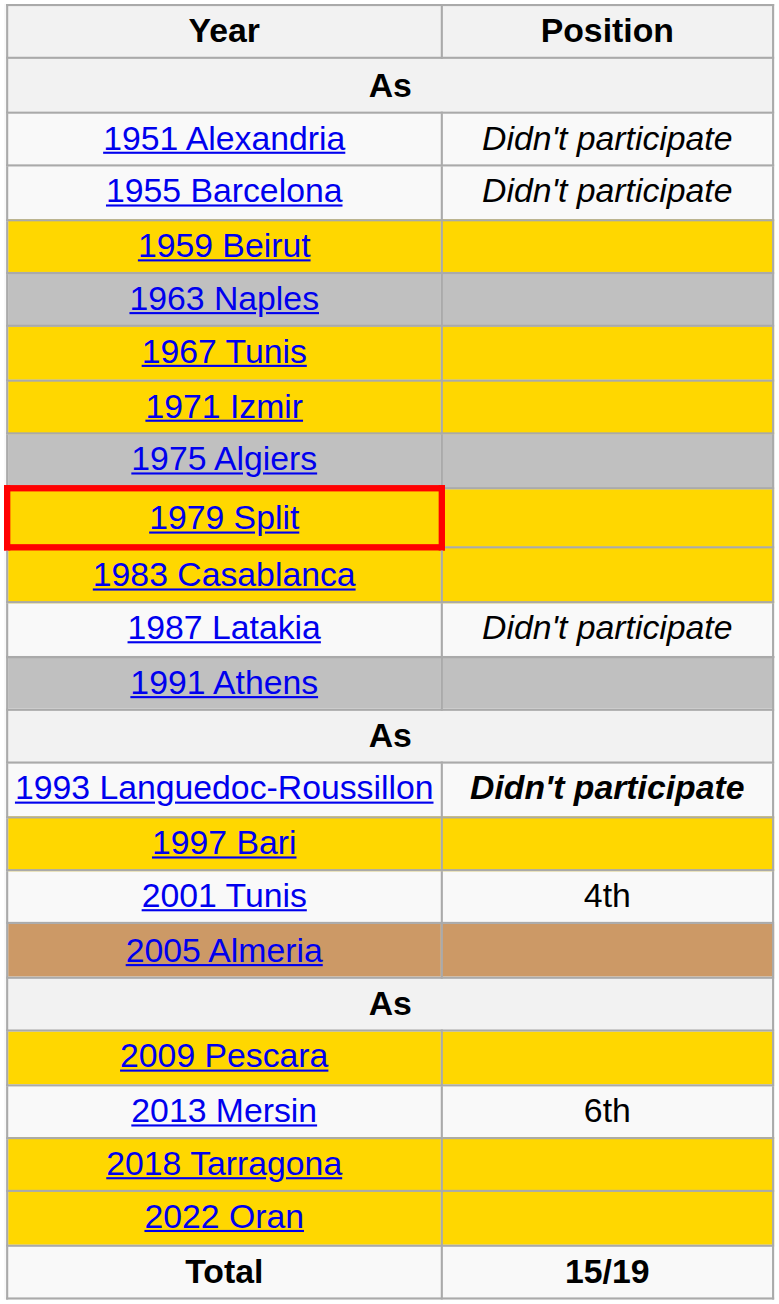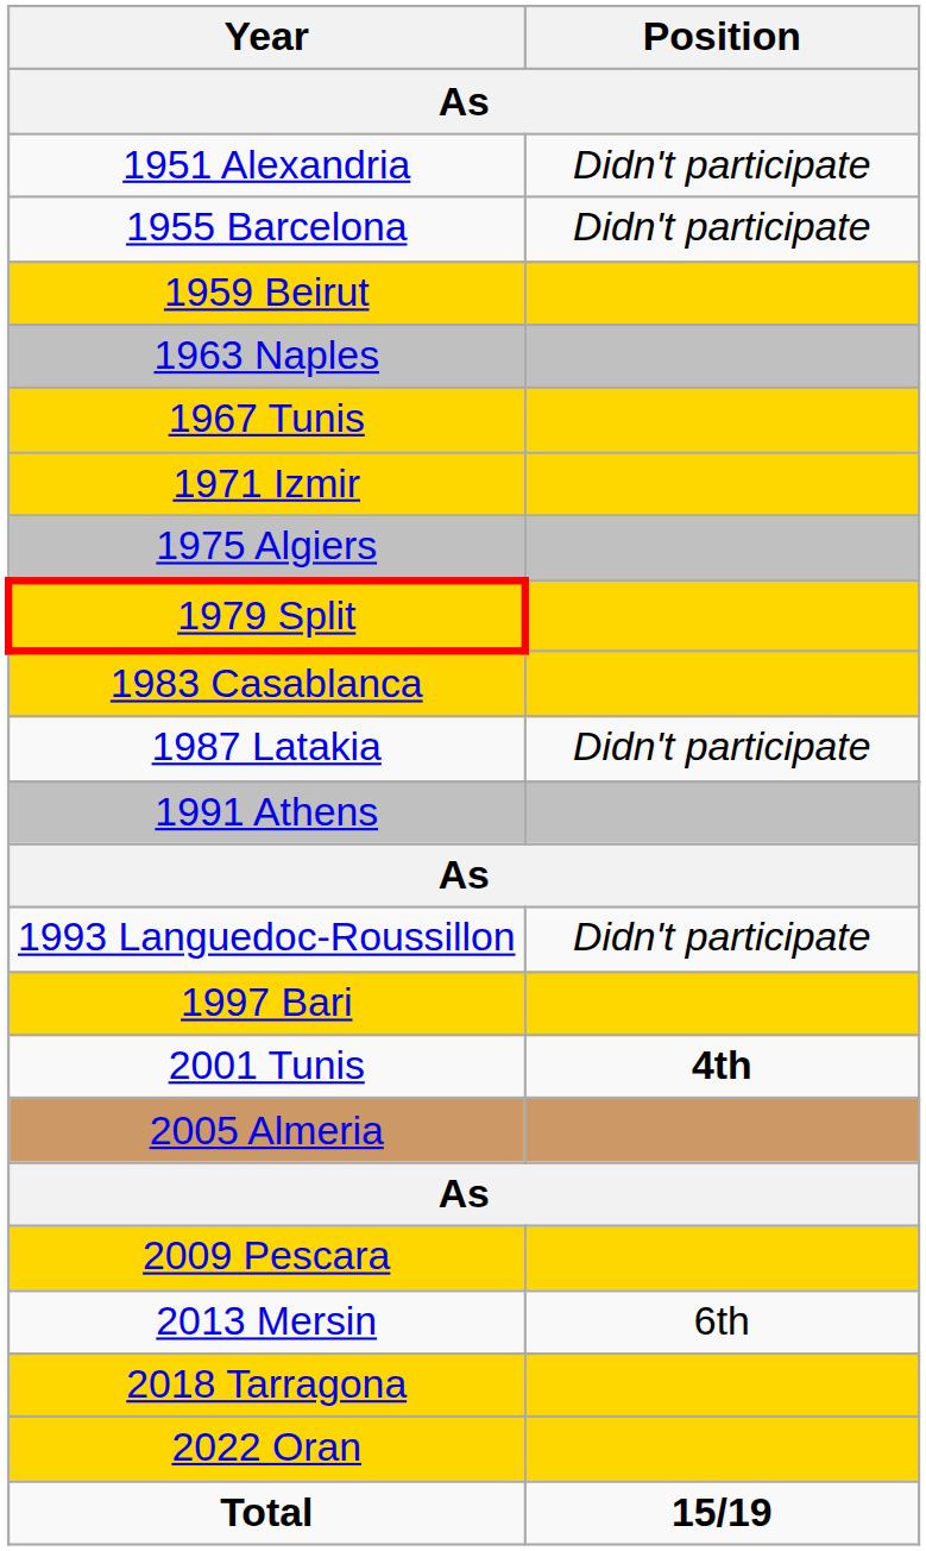1993 Languedoc-Roussillon | Position: bold -> normal
2001 Tunis | Position: normal -> bold
